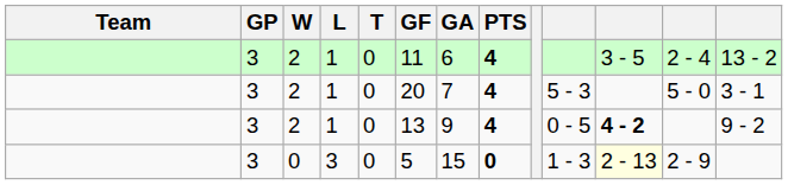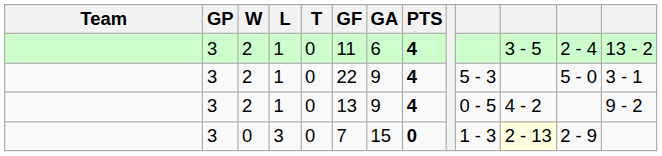row 3 | GF: 20 -> 22
row 3 | GA: 7 -> 9
row 4 | column 11: bold -> normal
row 5 | GF: 5 -> 7
